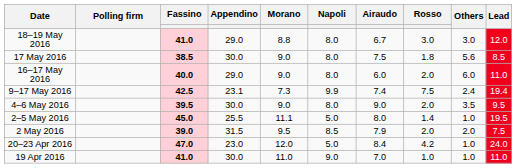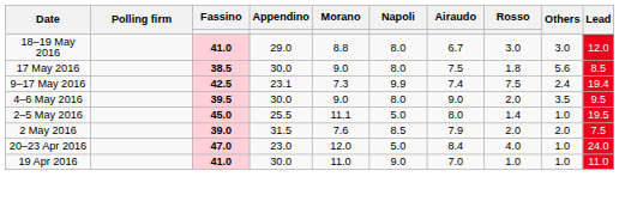- row: 16–17 May 2016 | 40.0 | 29.0 | 9.0 | 8.0 | 6.0 | 2.0 | 6.0 | 11.0
2 May 2016 | Morano: 9.5 -> 7.6
20–23 Apr 2016 | Rosso: 4.2 -> 4.0
